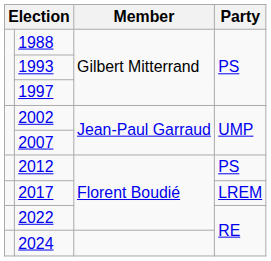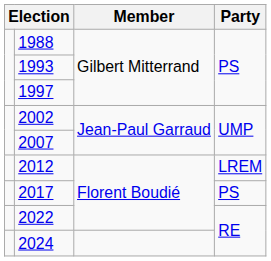2012 | Party: PS -> LREM
2017 | Party: LREM -> PS
